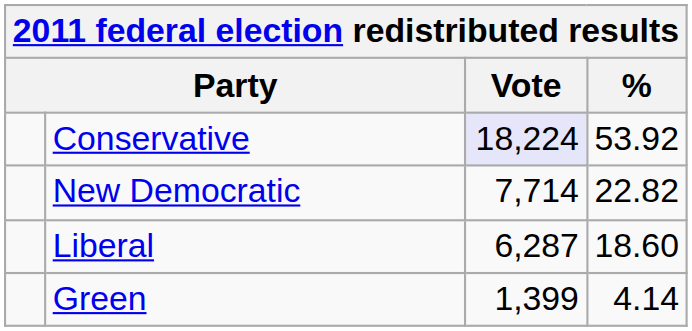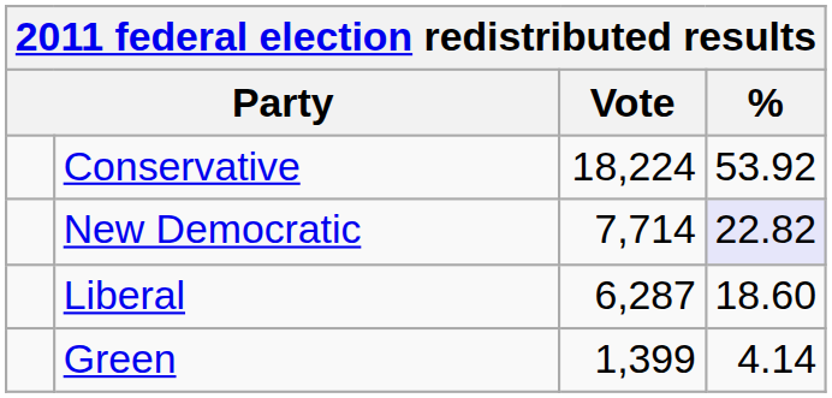Conservative | Vote: lavender background -> no background
New Democratic | %: no background -> lavender background
